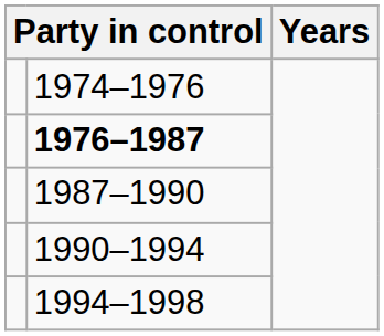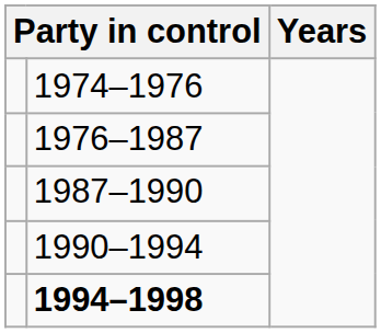1976–1987 | column 2: bold -> normal
1994–1998 | column 2: normal -> bold
